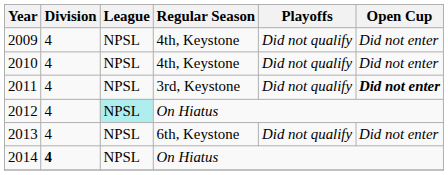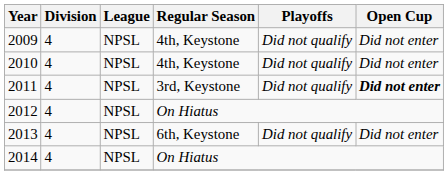2012 | League: paleturquoise background -> no background
2014 | Division: bold -> normal
